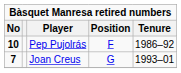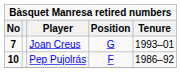rows swapped: Joan Creus <-> Pep Pujolrás
